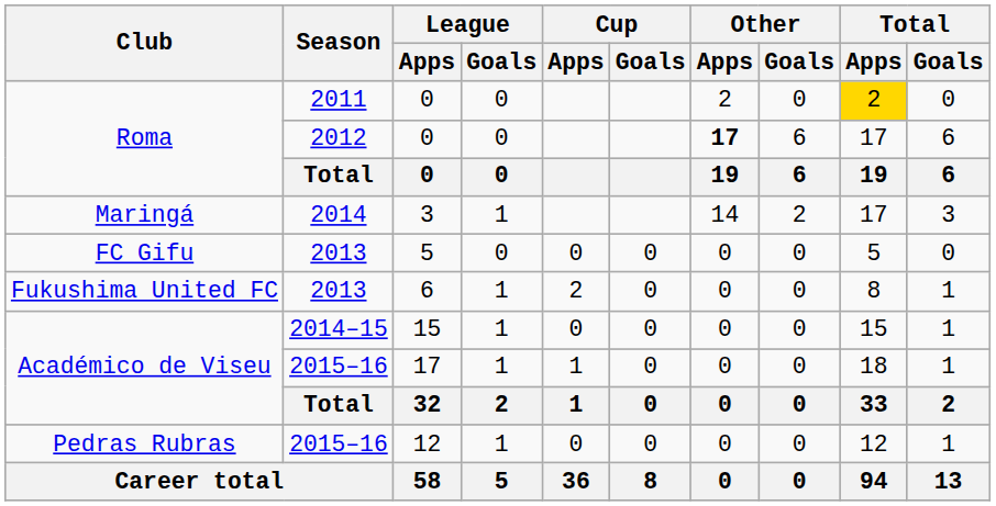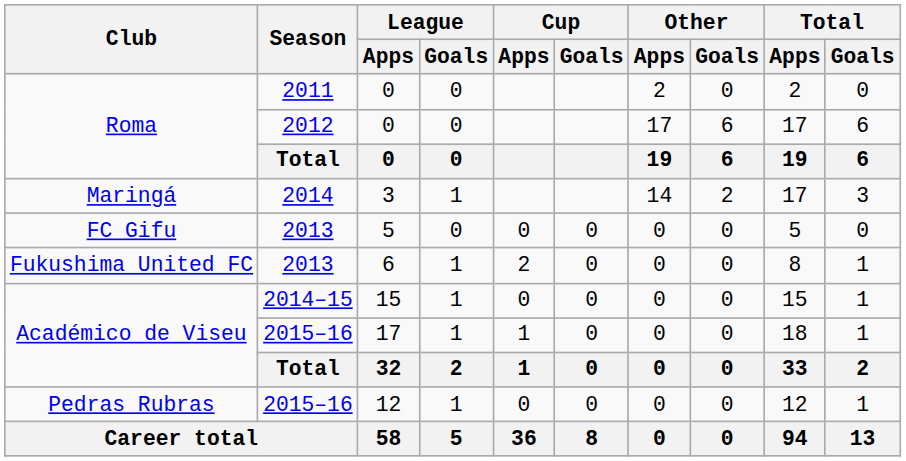2011 / 0 | Total / Apps: gold background -> no background
2012 / 0 | Other / Apps: bold -> normal
